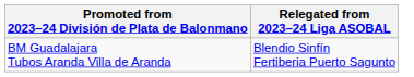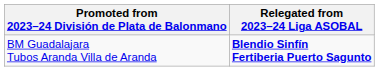BM Guadalajara Tubos Aranda Villa de Aranda | Relegated from 2023–24 Liga ASOBAL: normal -> bold
